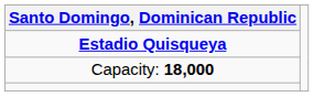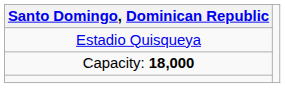Estadio Quisqueya | Santo Domingo, Dominican Republic: bold -> normal
